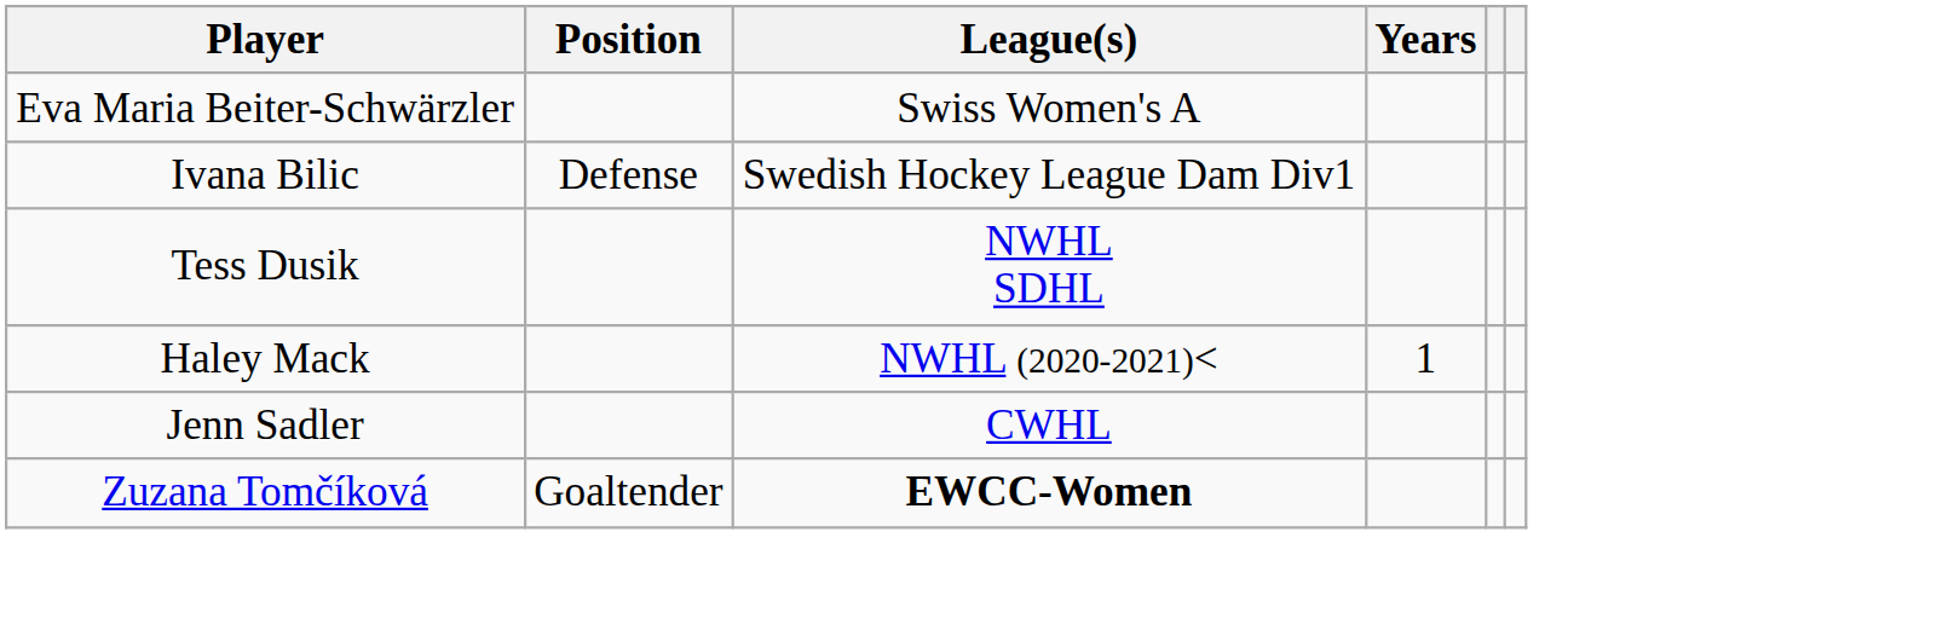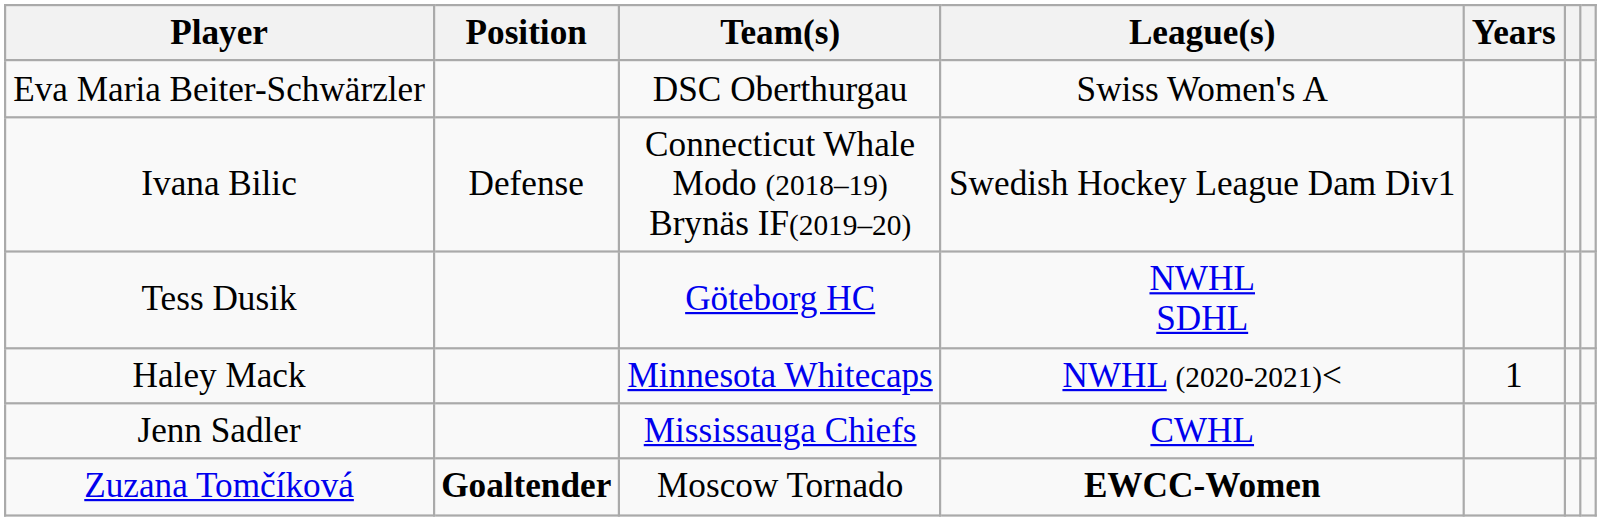+ column: Team(s) | DSC Oberthurgau | Connecticut Whale Modo (2018–19) Brynäs IF(2019–20) | Göteborg HC | Minnesota Whitecaps | Mississauga Chiefs | Moscow Tornado
Zuzana Tomčíková | Position: normal -> bold
